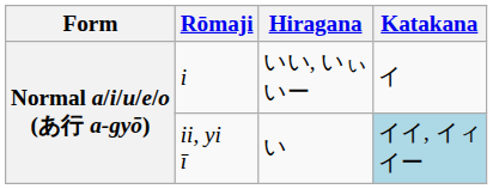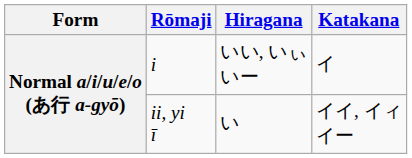ii, yi ī | Katakana: lightblue background -> no background
